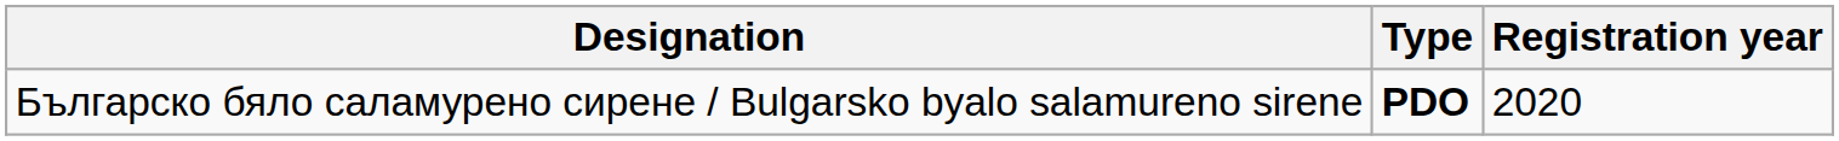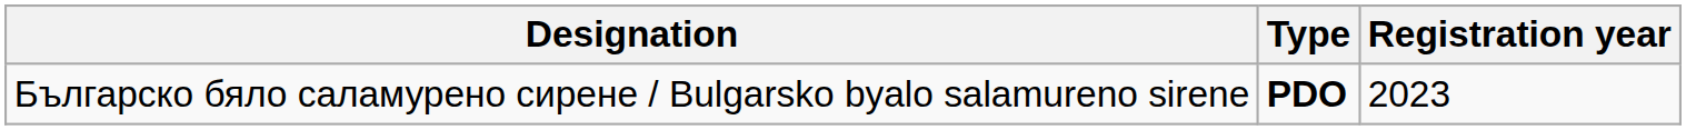row 2 | Registration year: 2020 -> 2023
